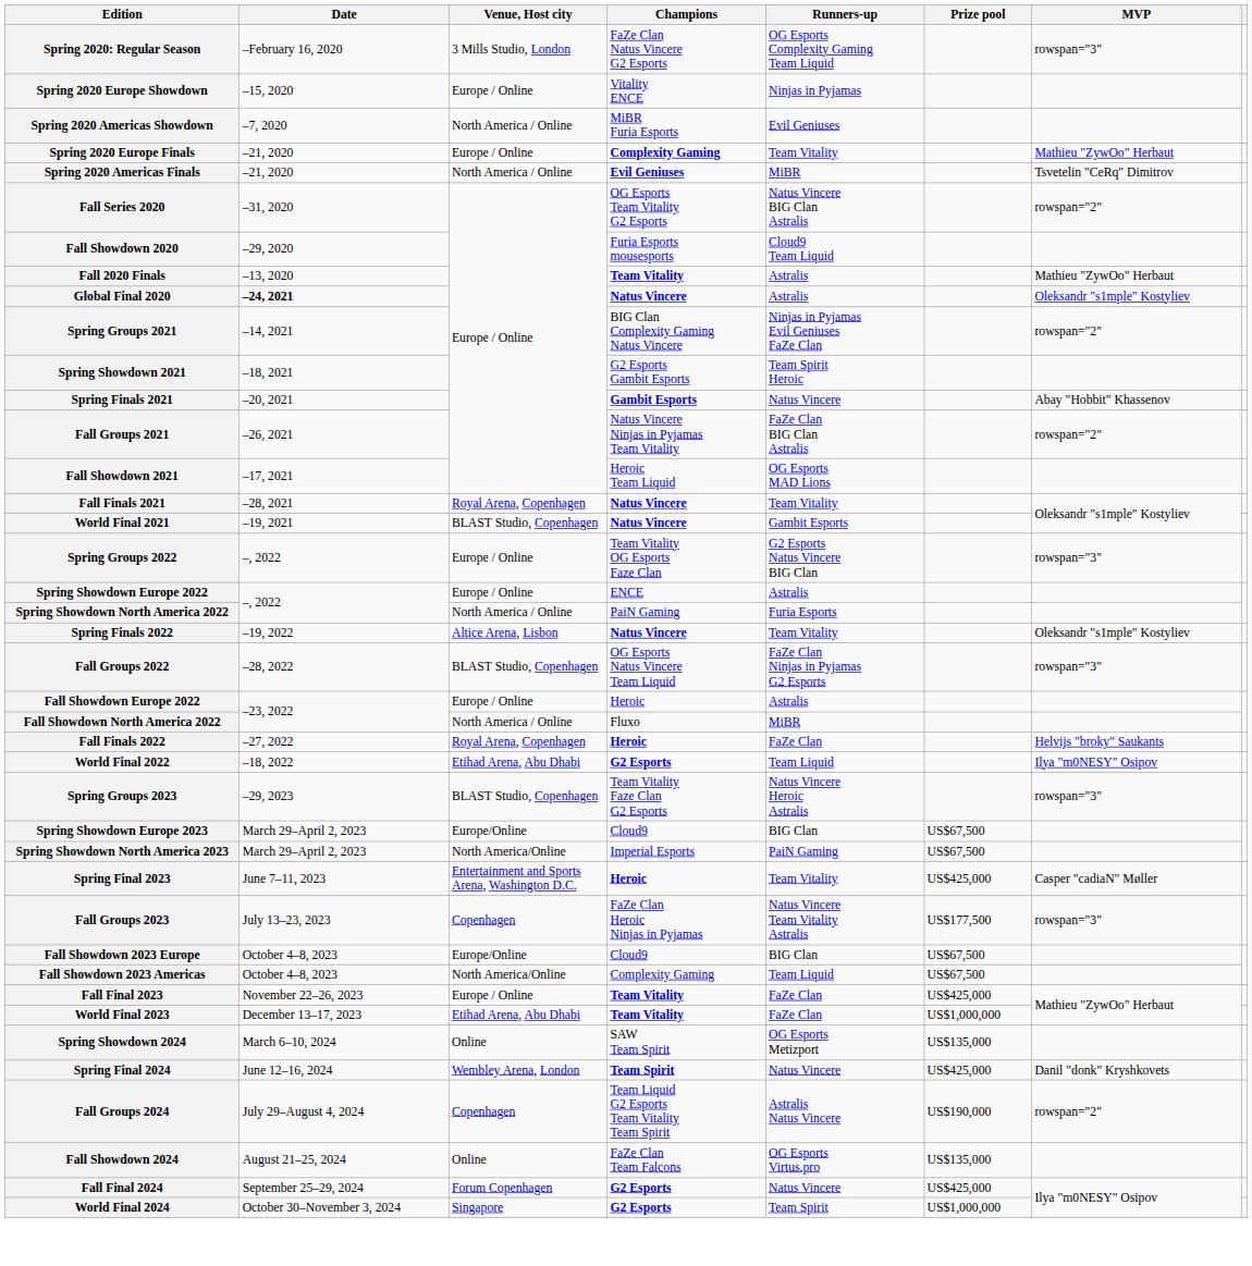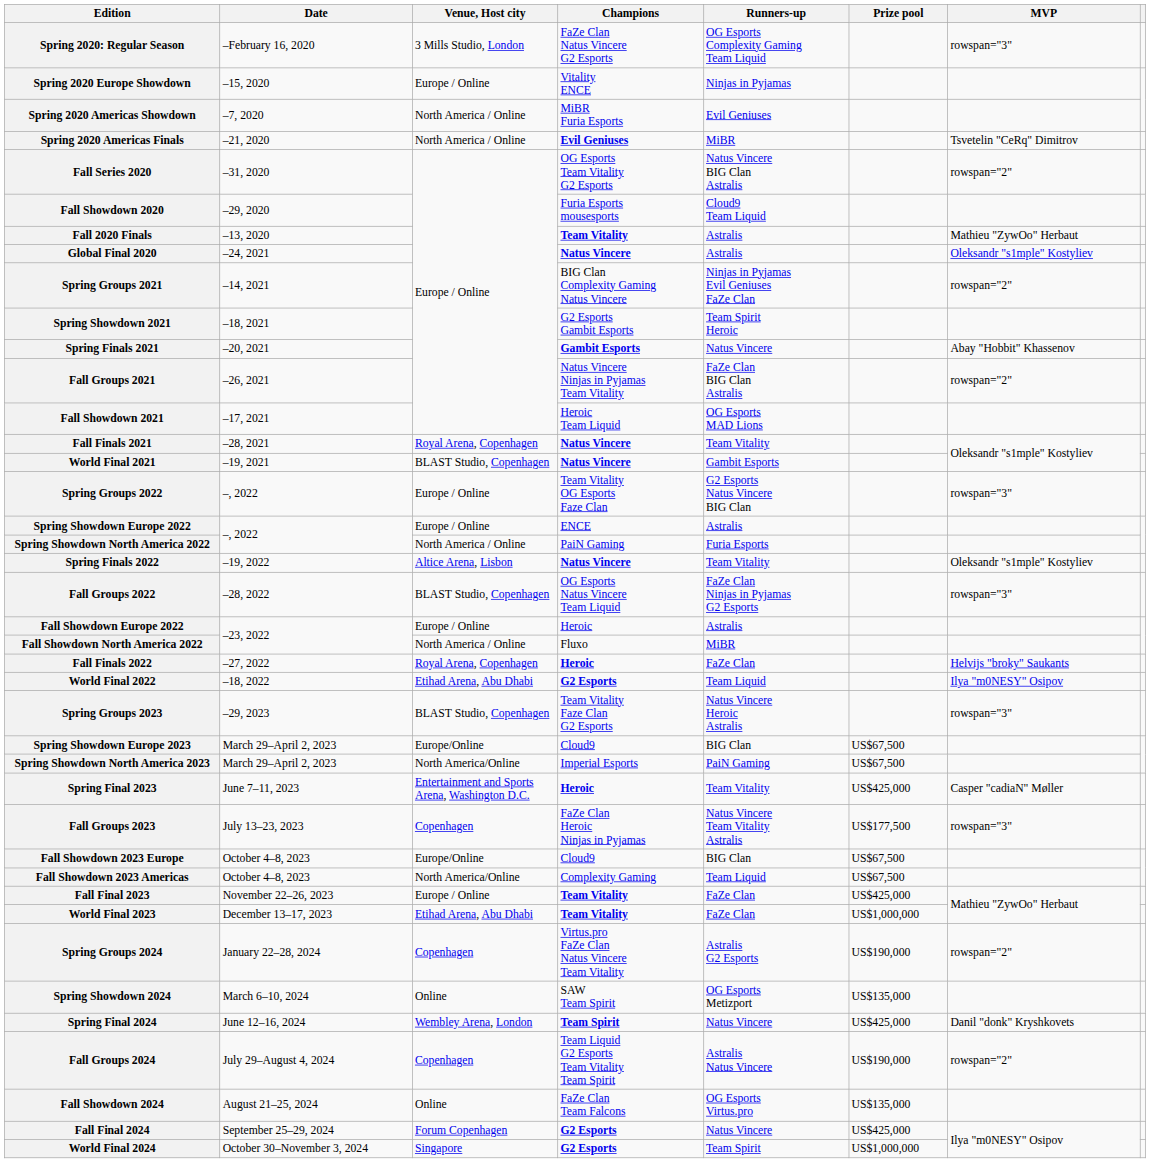- row: Spring 2020 Europe Finals | –21, 2020 | Europe / Online | Complexity Gaming | Team Vitality | Mathieu "ZywOo" Herbaut
Global Final 2020 | Date: bold -> normal
+ row: Spring Groups 2024 | January 22–28, 2024 | Copenhagen | Virtus.pro FaZe Clan Natus Vincere Team Vitality | Astralis G2 Esports | US$190,000 | rowspan="2"
